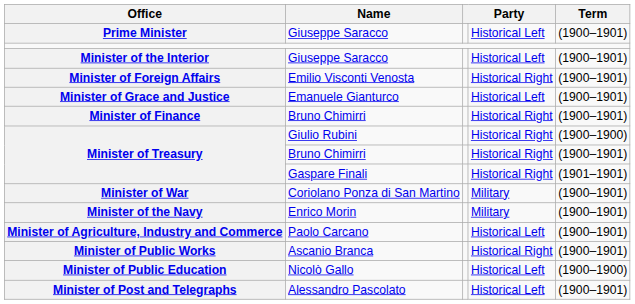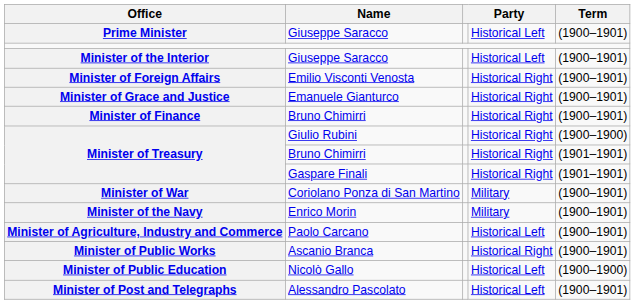Minister of Grace and Justice | column 4: Historical Left -> Historical Right
Minister of Treasury / Bruno Chimirri | Term: (1900–1901) -> (1901–1901)
